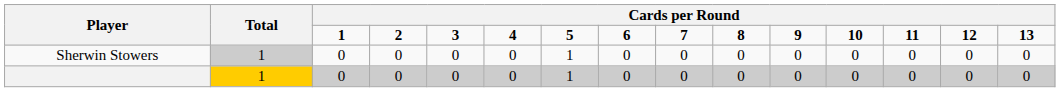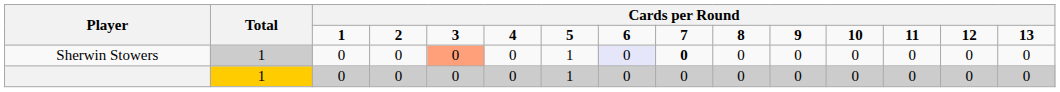Sherwin Stowers | column 5: no background -> lightsalmon background
Sherwin Stowers | column 8: no background -> lavender background
Sherwin Stowers | column 9: normal -> bold
